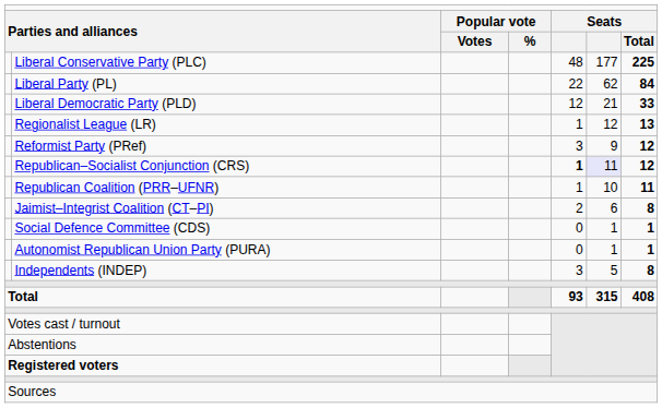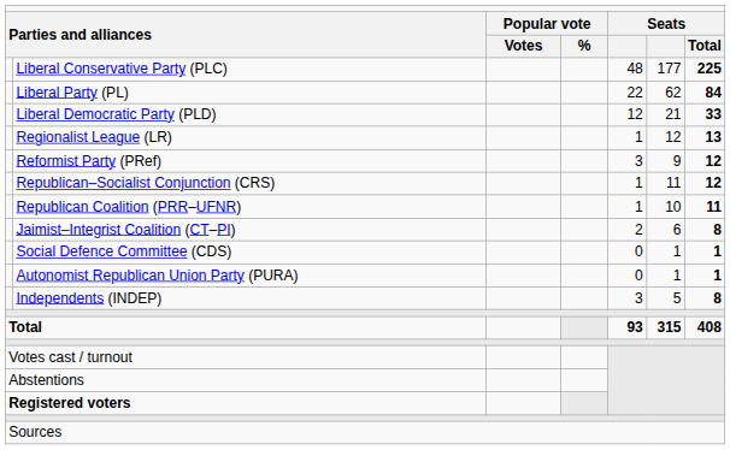Republican–Socialist Conjunction (CRS) | column 5: bold -> normal
Republican–Socialist Conjunction (CRS) | column 6: lavender background -> no background
